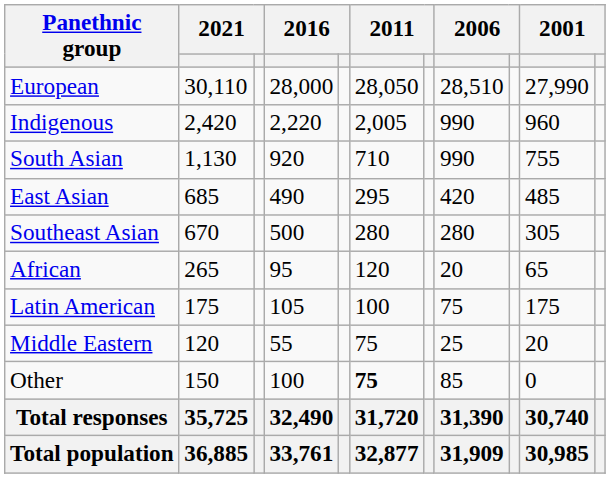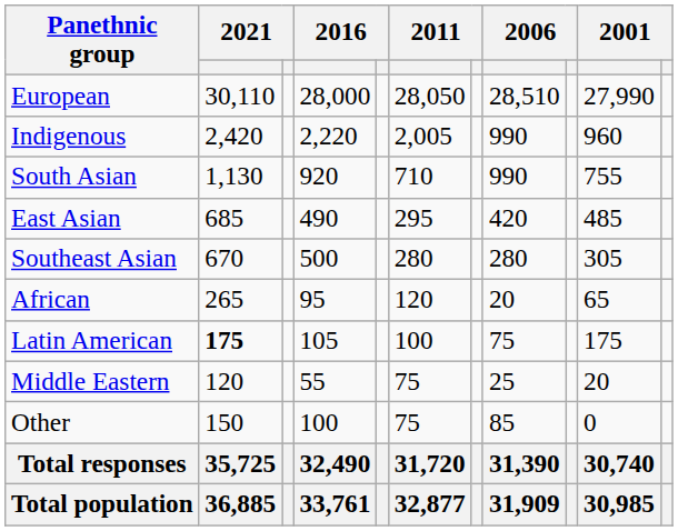Latin American | column 2: normal -> bold
Other | column 6: bold -> normal
